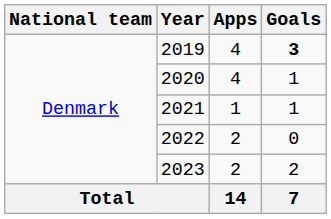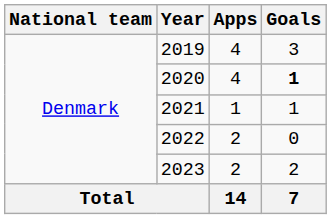2019 | Goals: bold -> normal
2020 | Goals: normal -> bold
